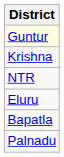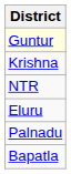row 6 | column 1: Bapatla -> Palnadu
row 7 | column 1: Palnadu -> Bapatla
